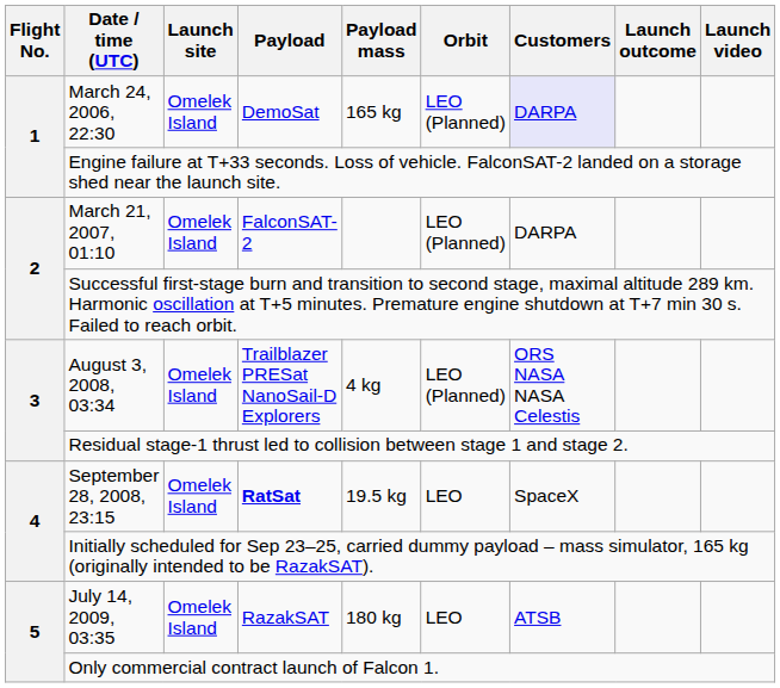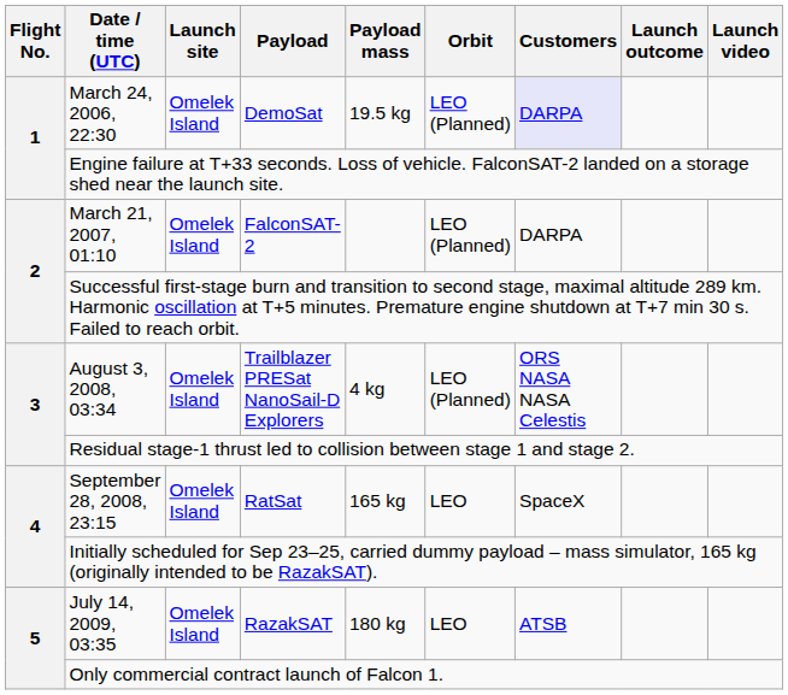March 24, 2006, 22:30 | Payload mass: 165 kg -> 19.5 kg
September 28, 2008, 23:15 | Payload: bold -> normal
September 28, 2008, 23:15 | Payload mass: 19.5 kg -> 165 kg
